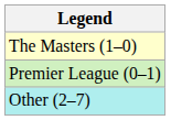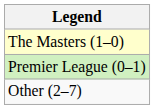row 4 | column 1: paleturquoise background -> no background
